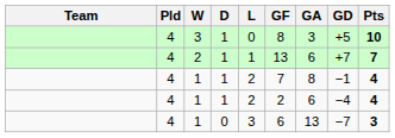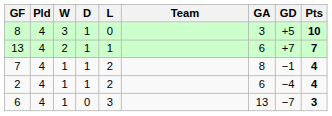columns swapped: Team <-> GF
